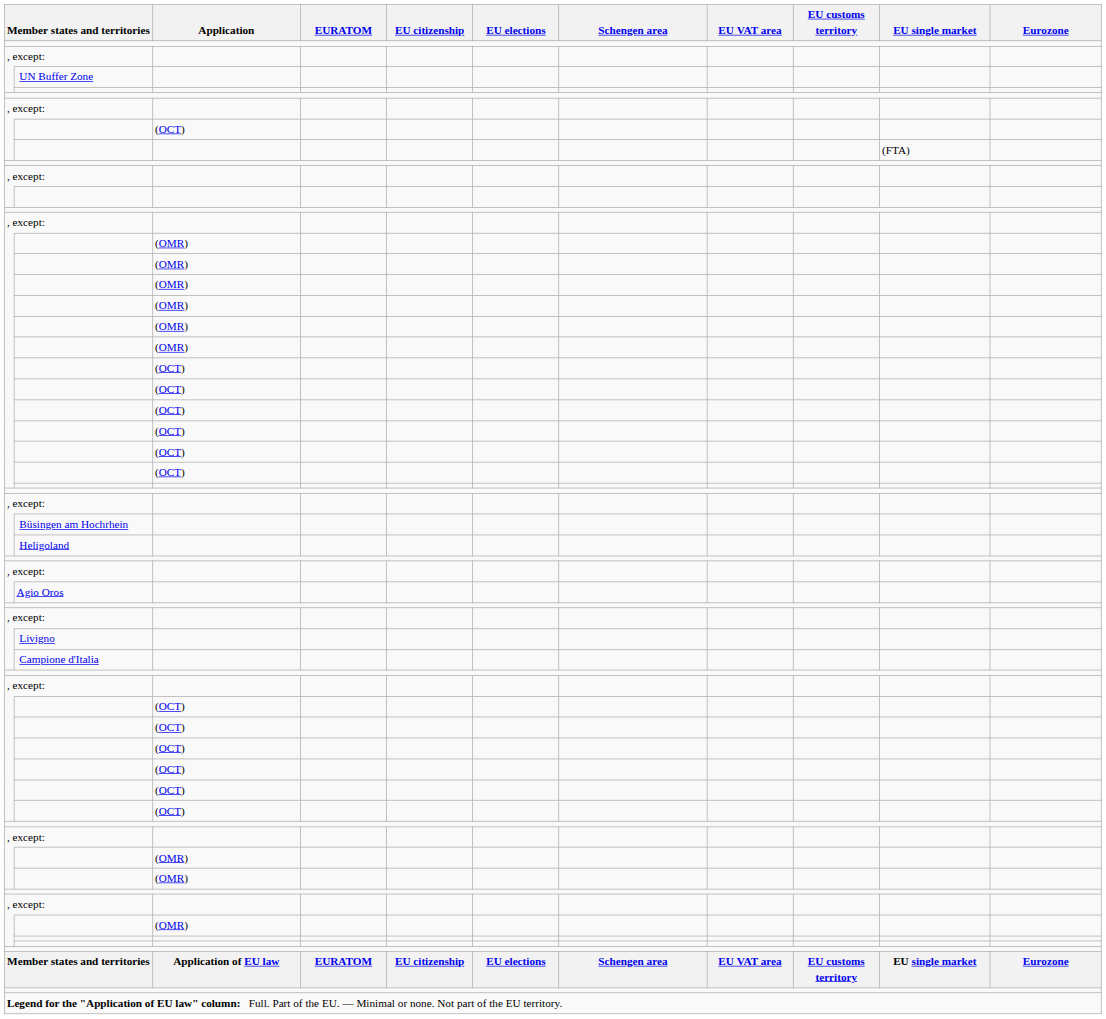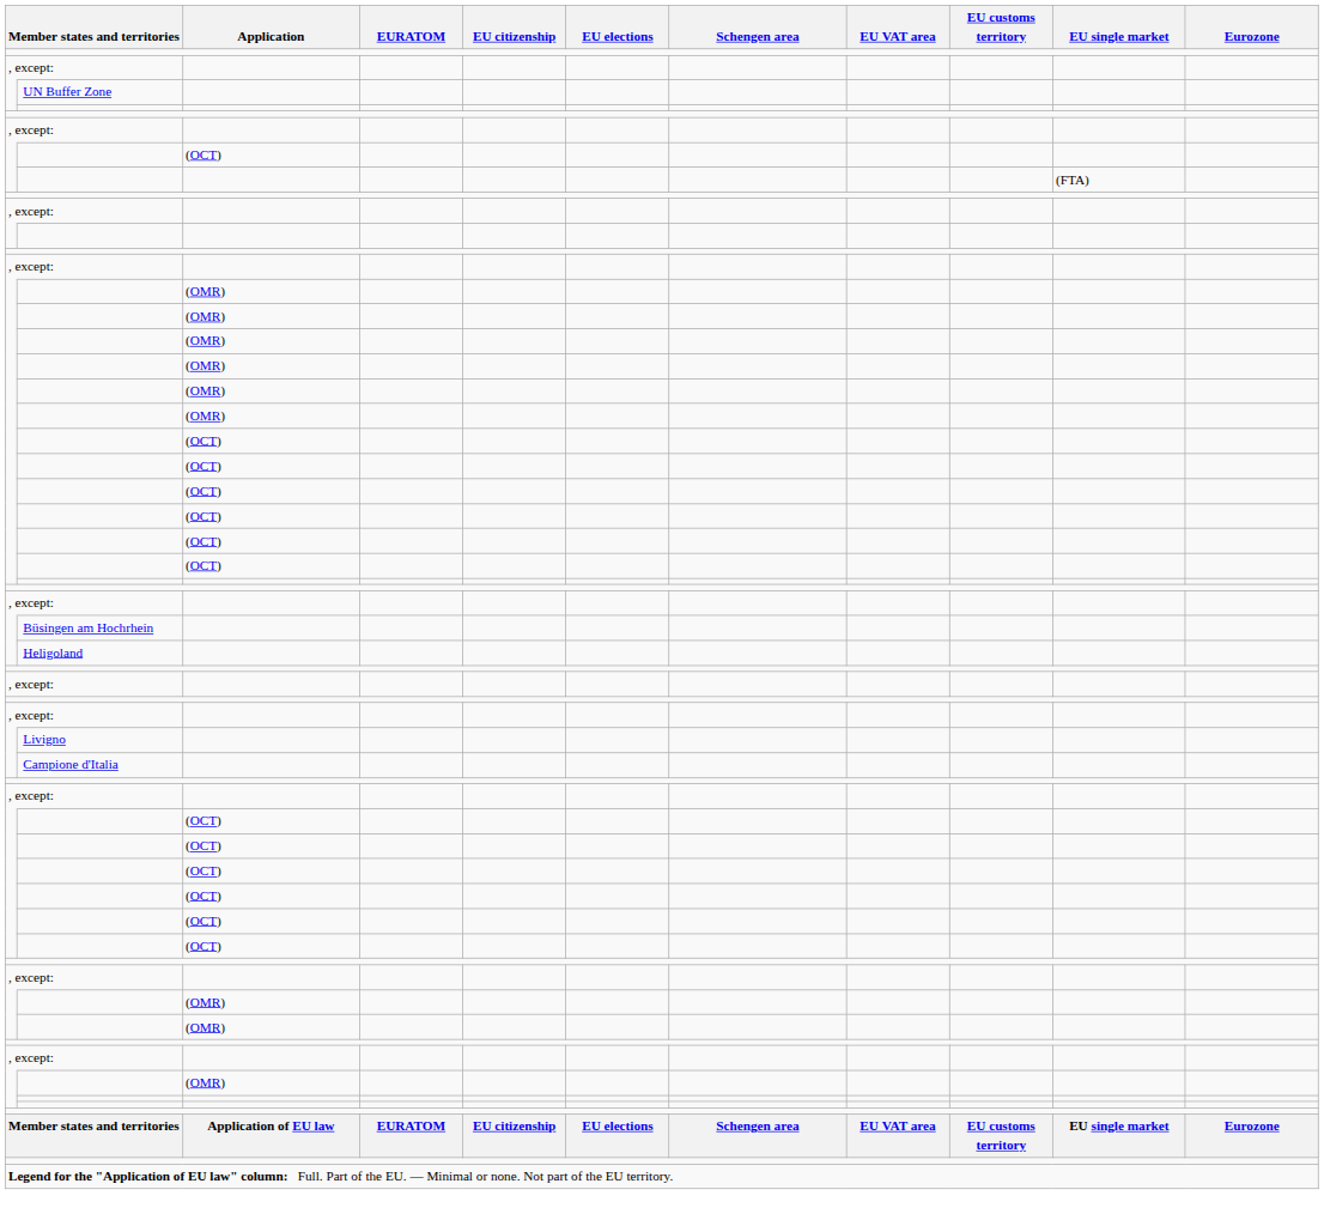- row: Agio Oros
